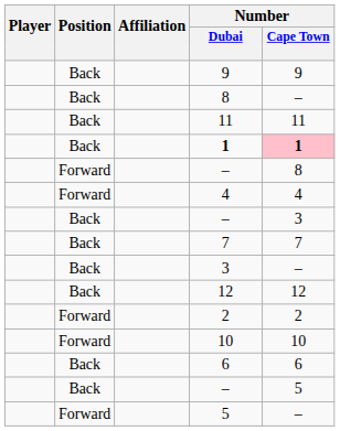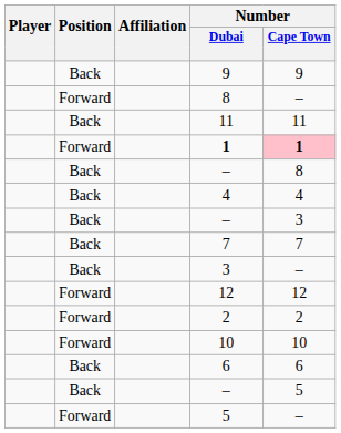row 5 | Position: Back -> Forward
row 7 | Position: Back -> Forward
row 8 | Position: Forward -> Back
row 9 | Position: Forward -> Back
row 13 | Position: Back -> Forward
